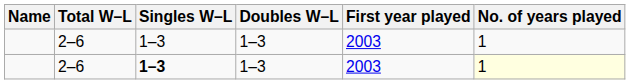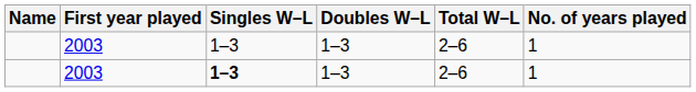columns swapped: Total W–L <-> First year played
row 3 | No. of years played: lightyellow background -> no background
